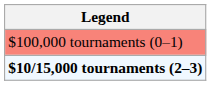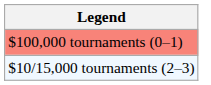row 3 | column 1: bold -> normal
